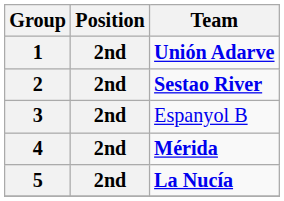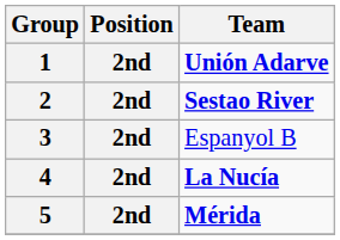4 | Team: Mérida -> La Nucía
5 | Team: La Nucía -> Mérida
